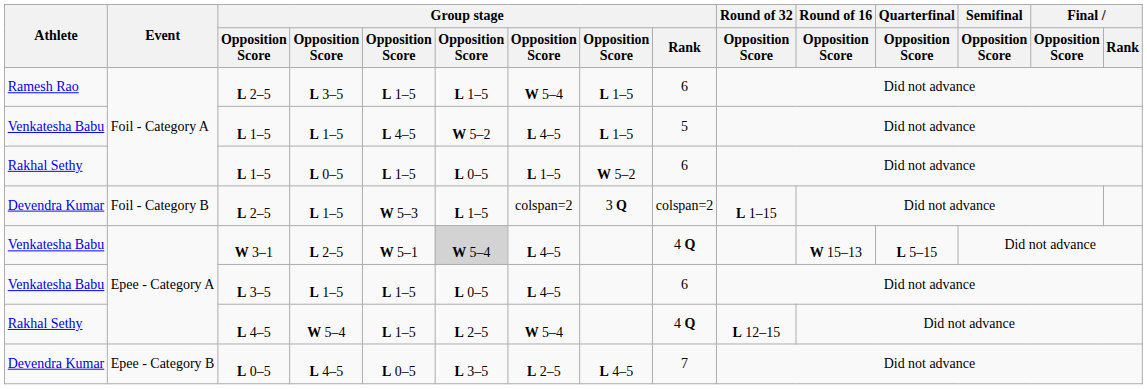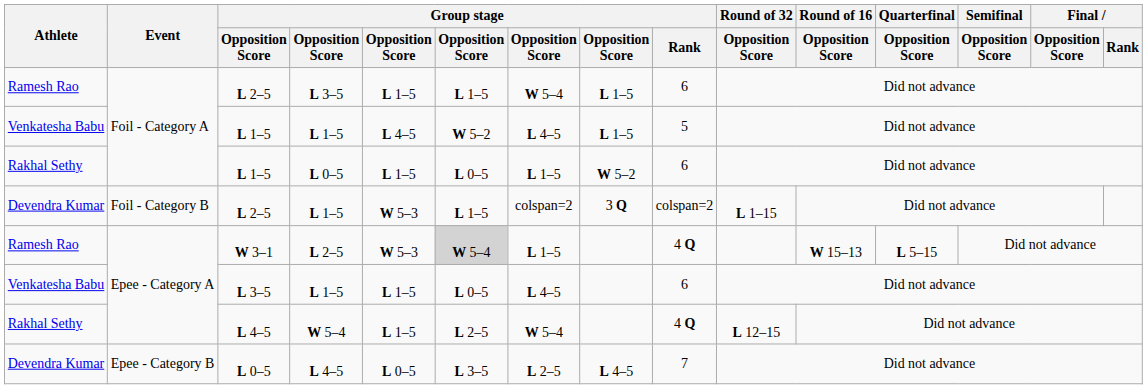W 3–1 | Athlete: Venkatesha Babu -> Ramesh Rao
W 3–1 | column 5: W 5–1 -> W 5–3
W 3–1 | column 7: L 4–5 -> L 1–5
